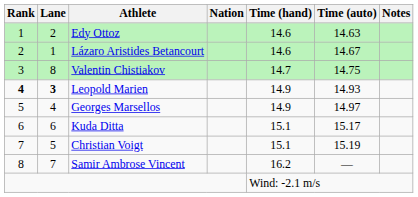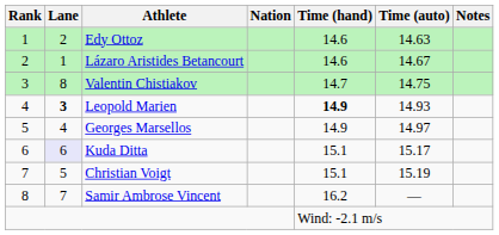Leopold Marien | Rank: bold -> normal
Leopold Marien | Time (hand): normal -> bold
Kuda Ditta | Lane: no background -> lavender background
